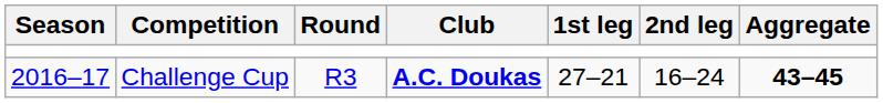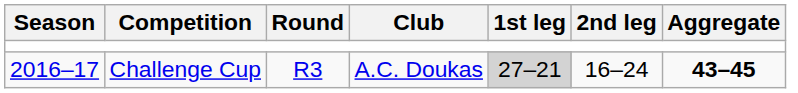Challenge Cup | Club: bold -> normal
Challenge Cup | 1st leg: no background -> lightgrey background
